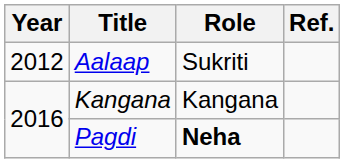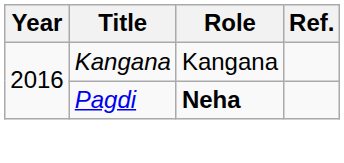- row: 2012 | Aalaap | Sukriti
